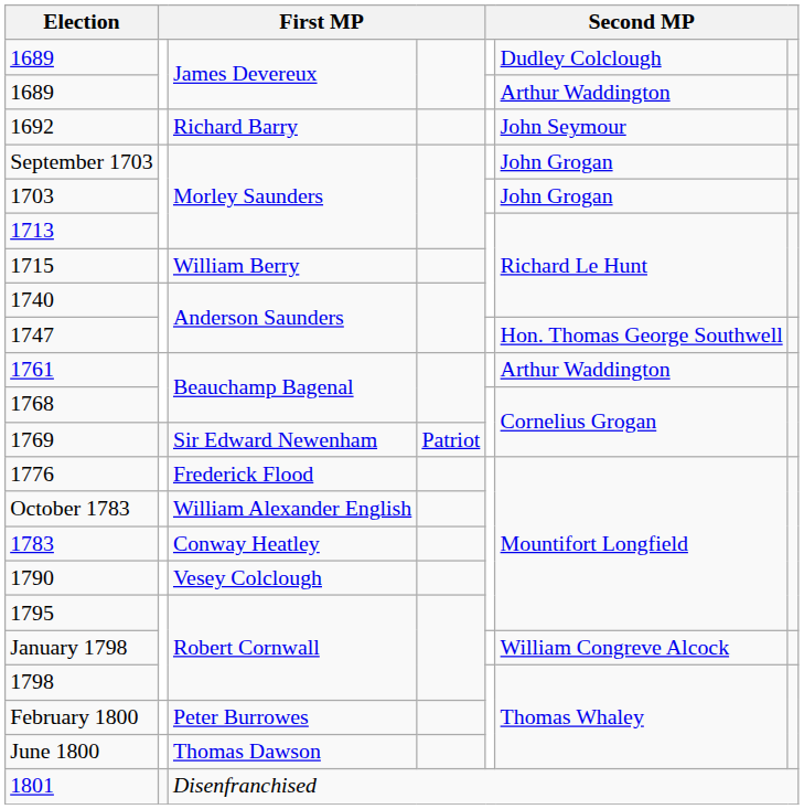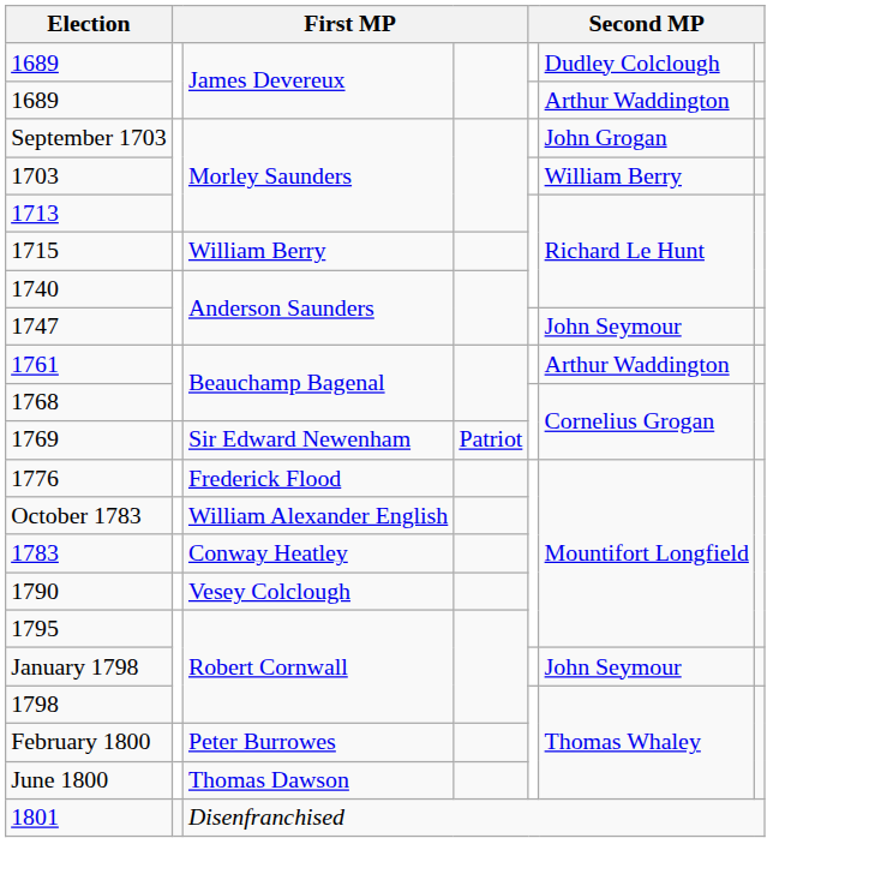- row: 1692 | Richard Barry | John Seymour
1703 | column 6: John Grogan -> William Berry
1747 | column 6: Hon. Thomas George Southwell -> John Seymour
January 1798 | column 6: William Congreve Alcock -> John Seymour
